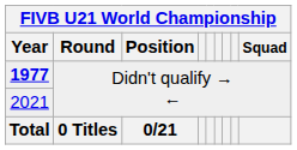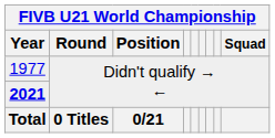1977 | FIVB U21 World Championship / Year: bold -> normal
2021 | FIVB U21 World Championship / Year: normal -> bold
